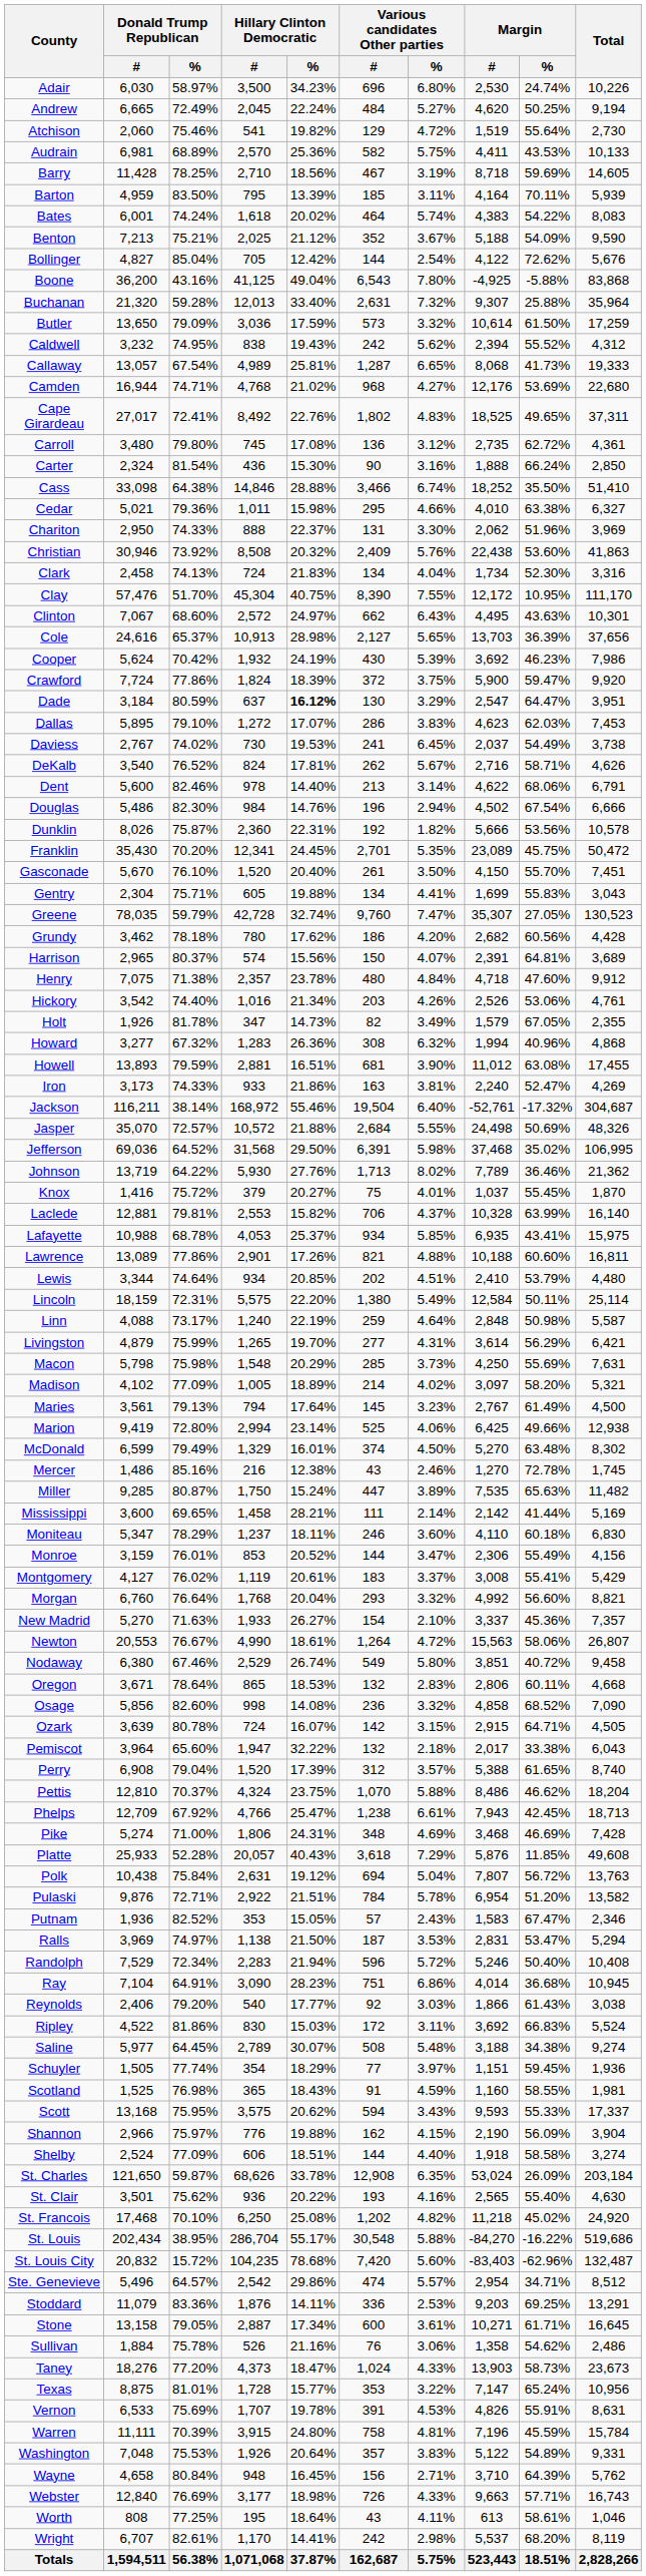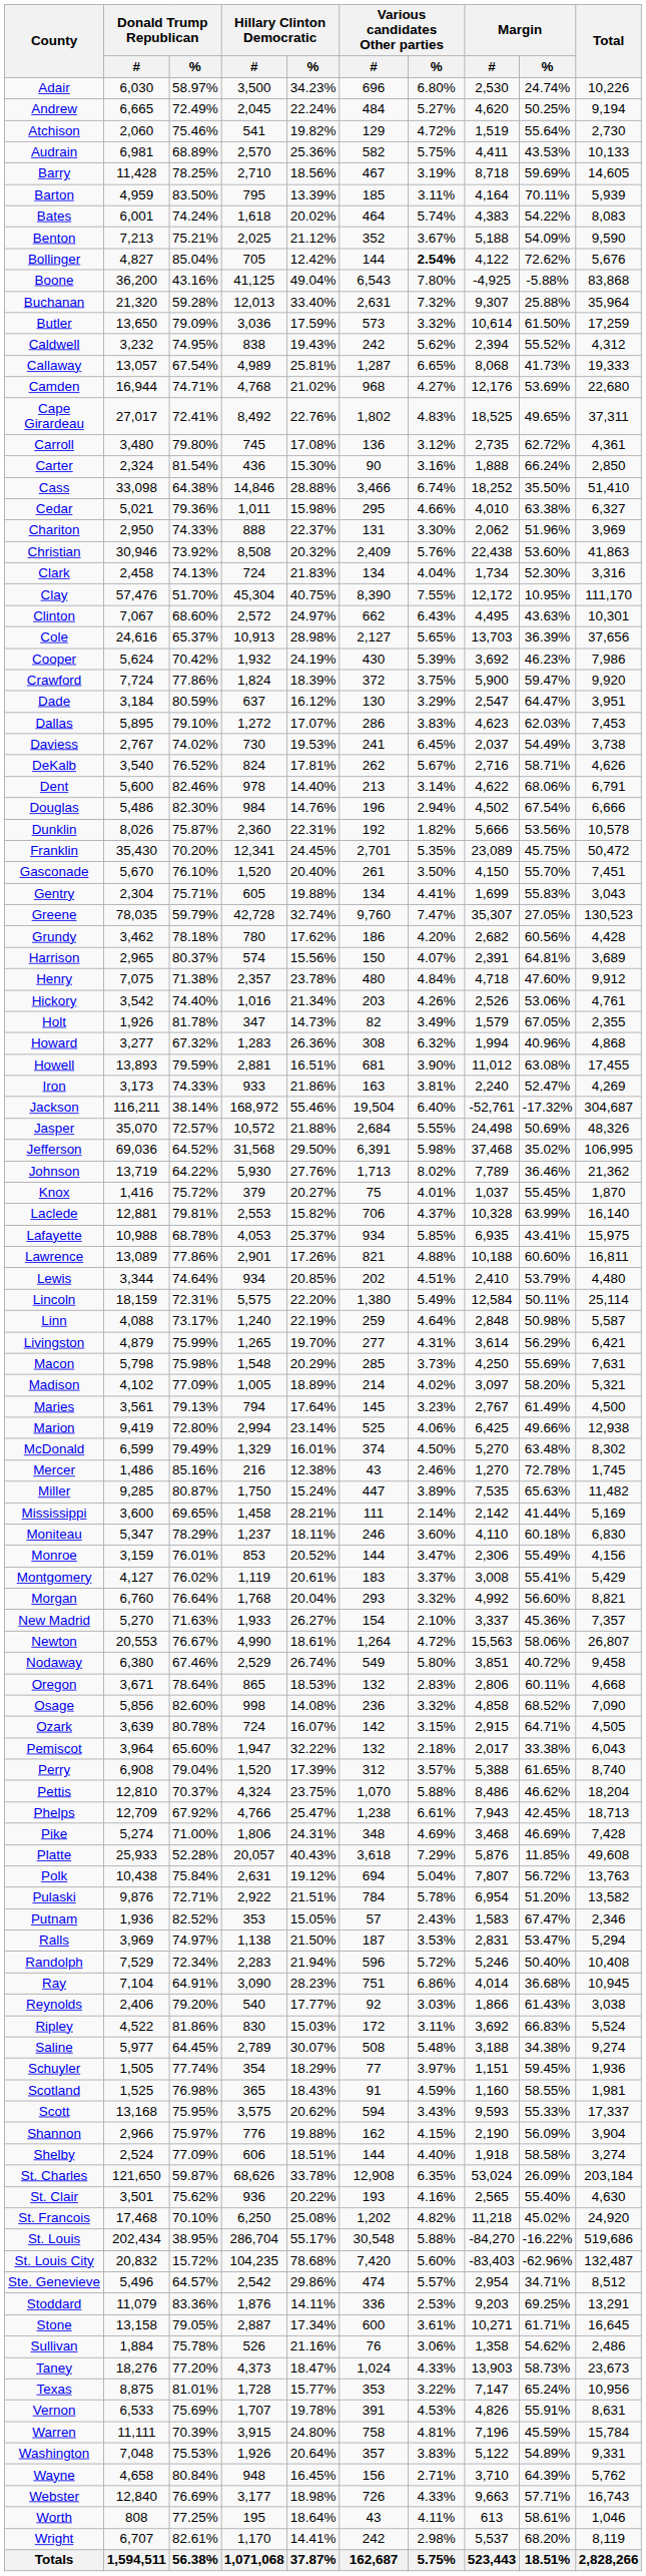Bollinger | Various candidates Other parties / %: normal -> bold
Dade | Hillary Clinton Democratic / %: bold -> normal
